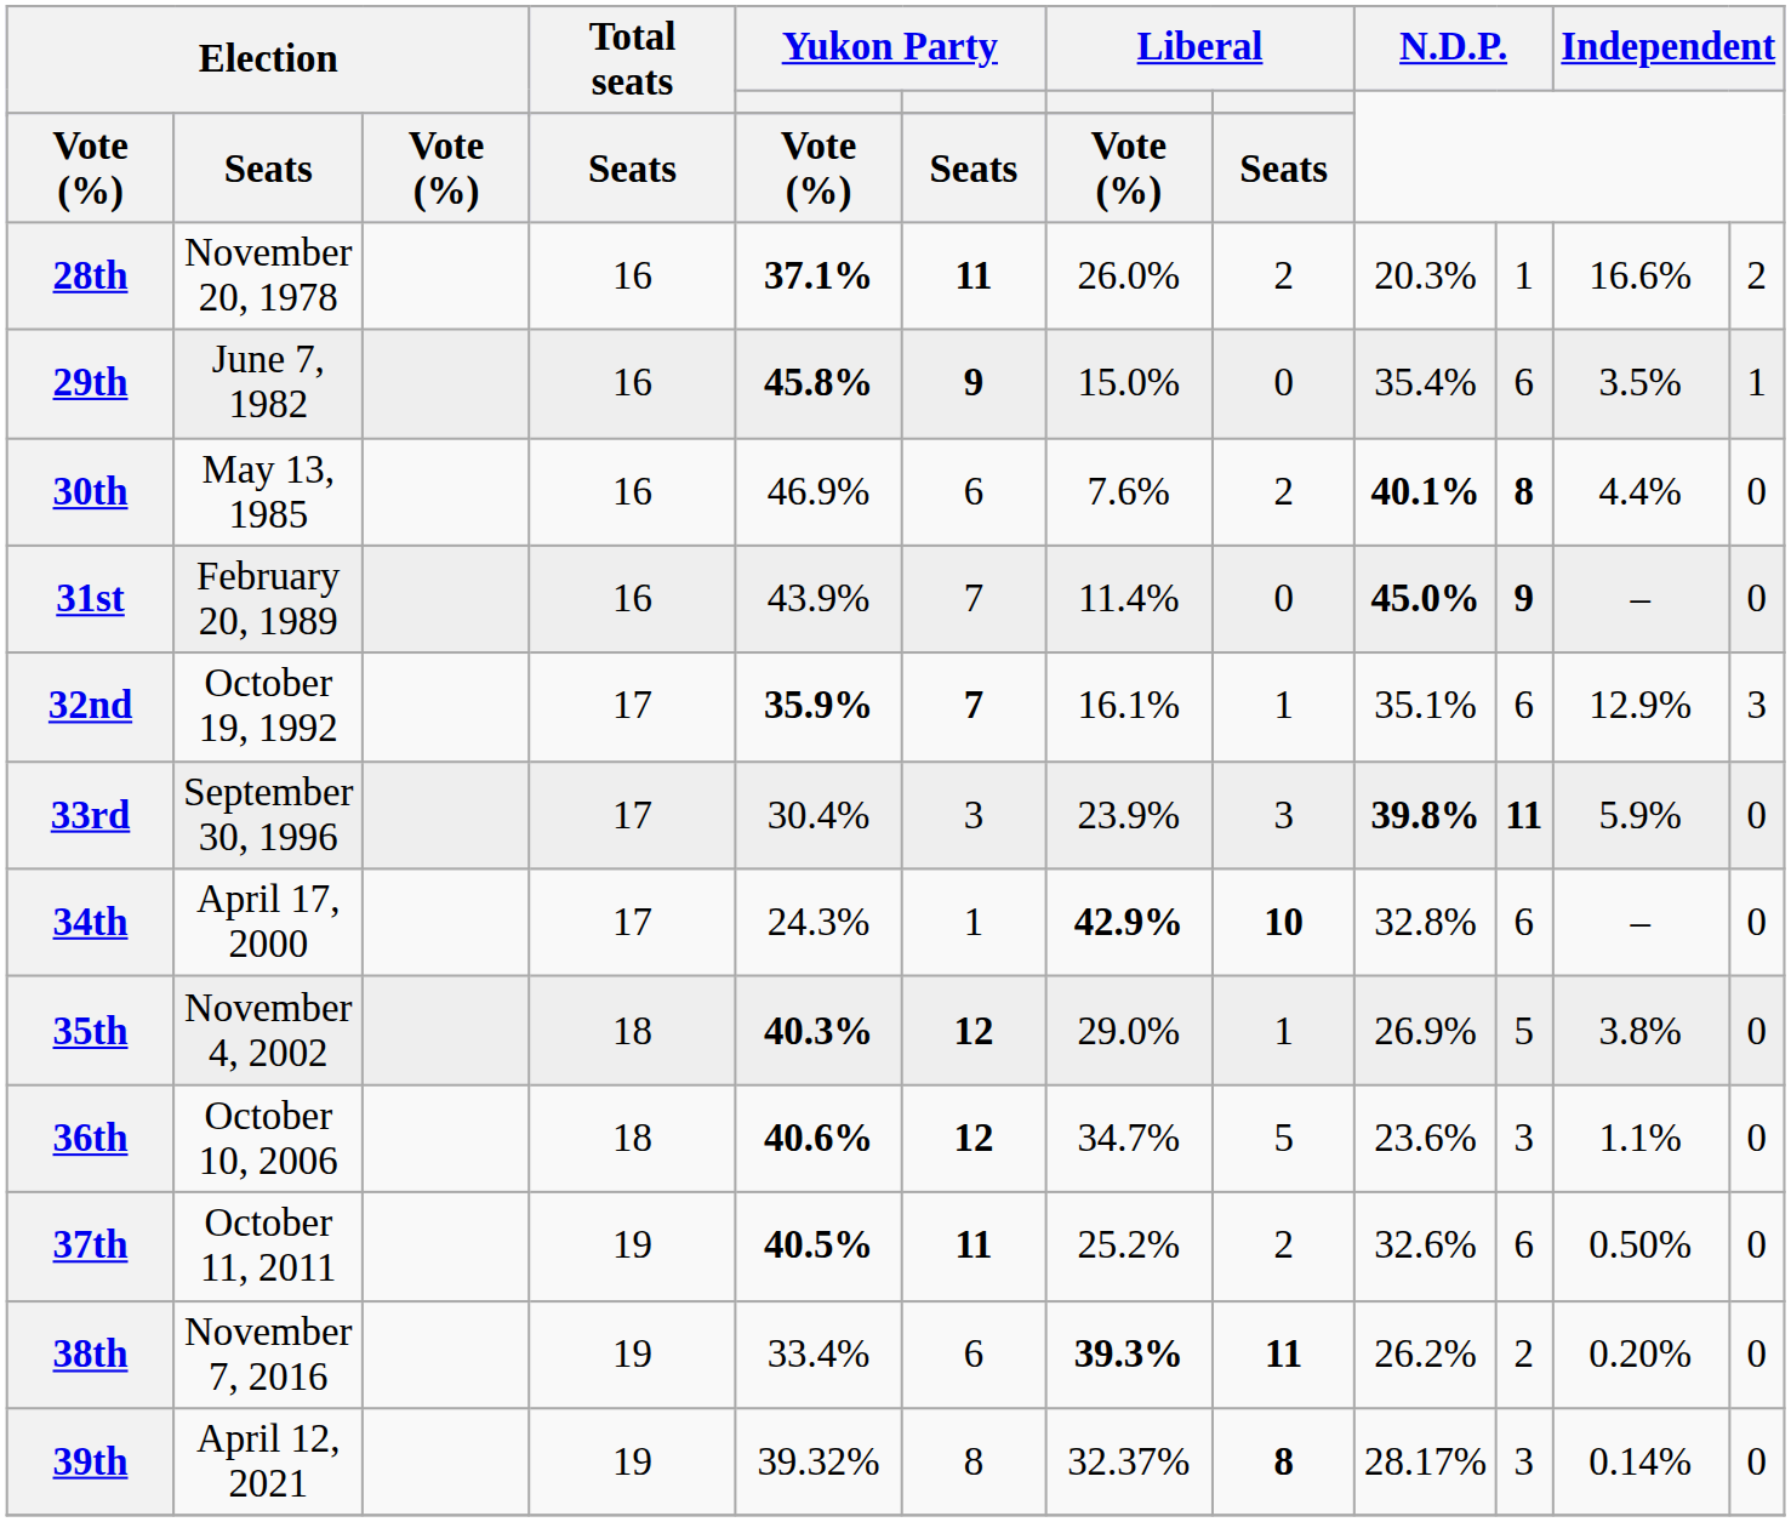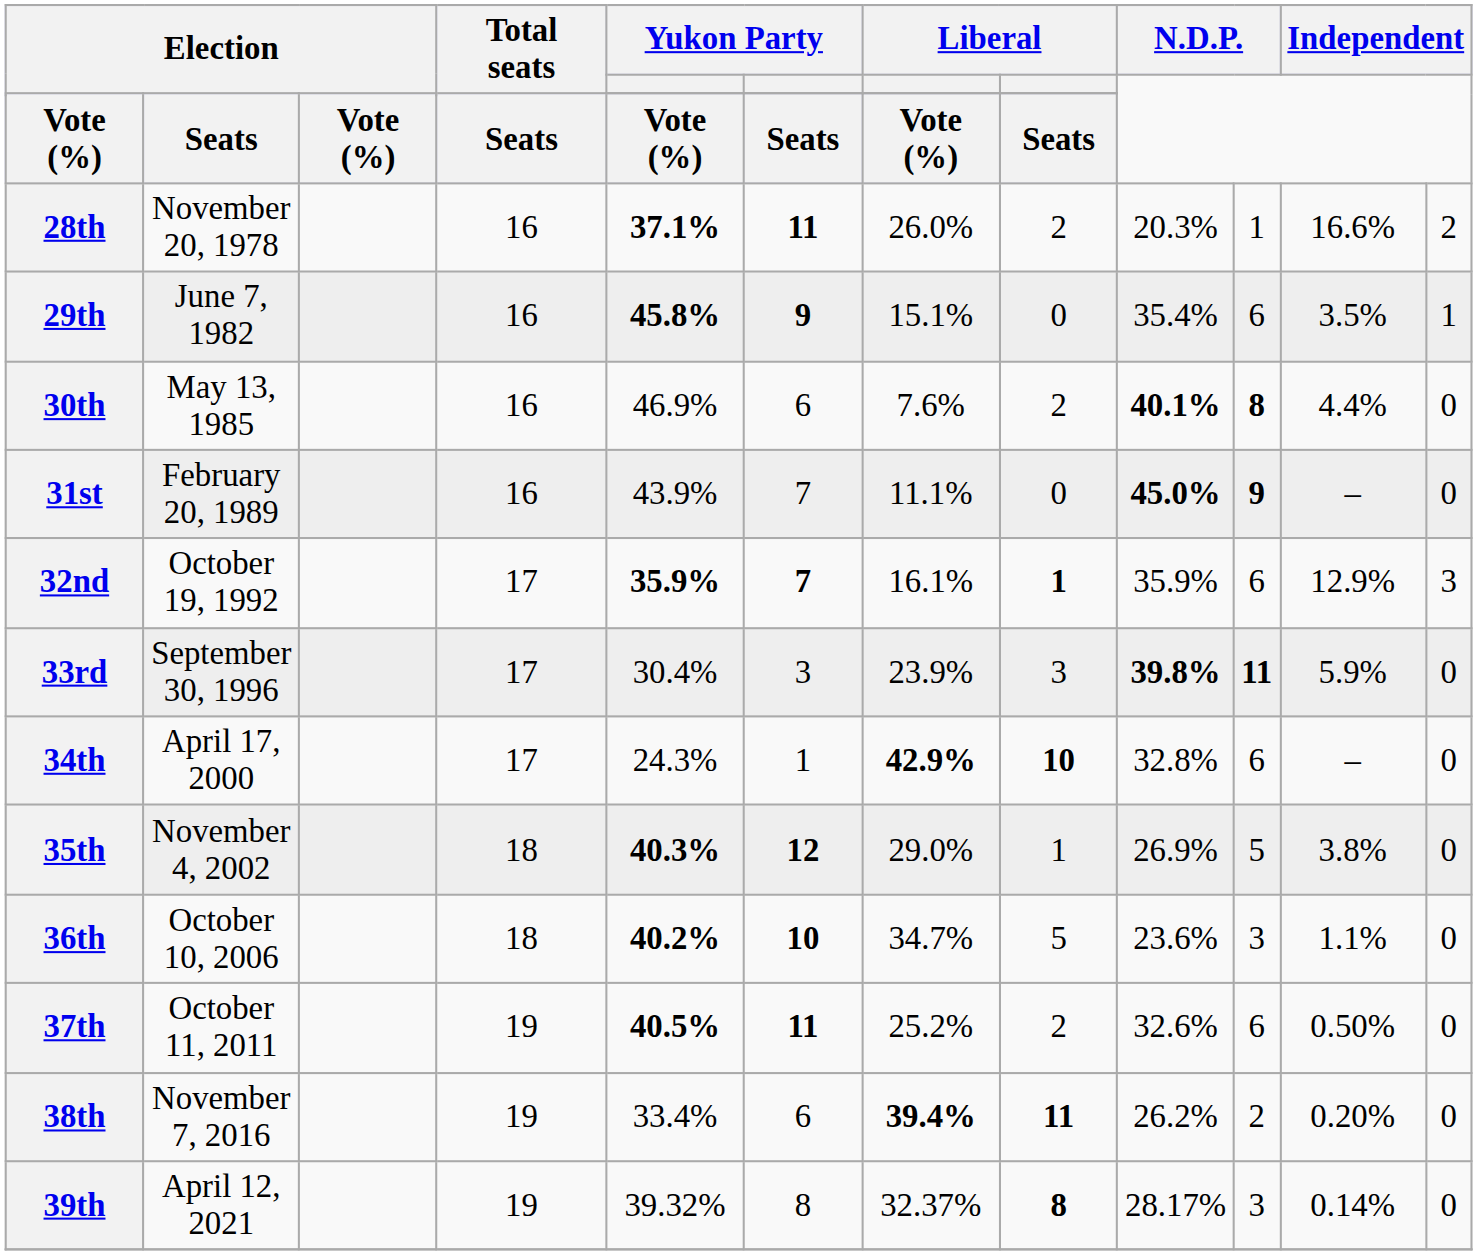29th | column 7: 15.0% -> 15.1%
31st | column 7: 11.4% -> 11.1%
32nd | column 8: normal -> bold
32nd | column 9: 35.1% -> 35.9%
36th | column 5: 40.6% -> 40.2%
36th | column 6: 12 -> 10
38th | column 7: 39.3% -> 39.4%
